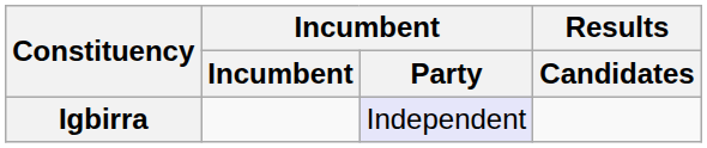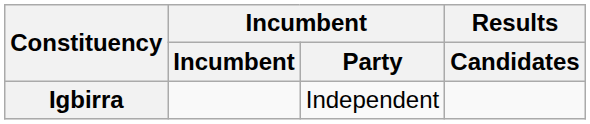Igbirra | Incumbent / Party: lavender background -> no background
